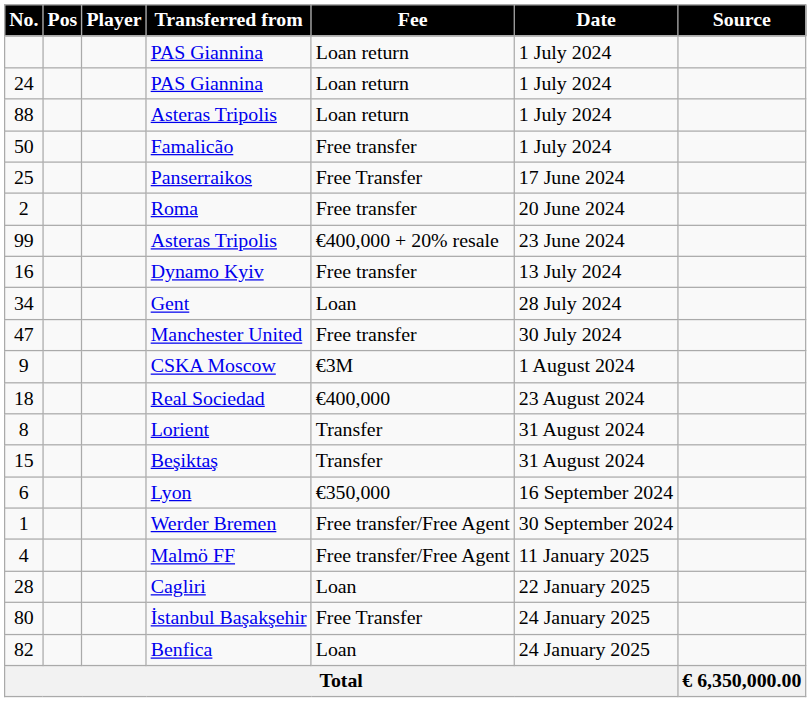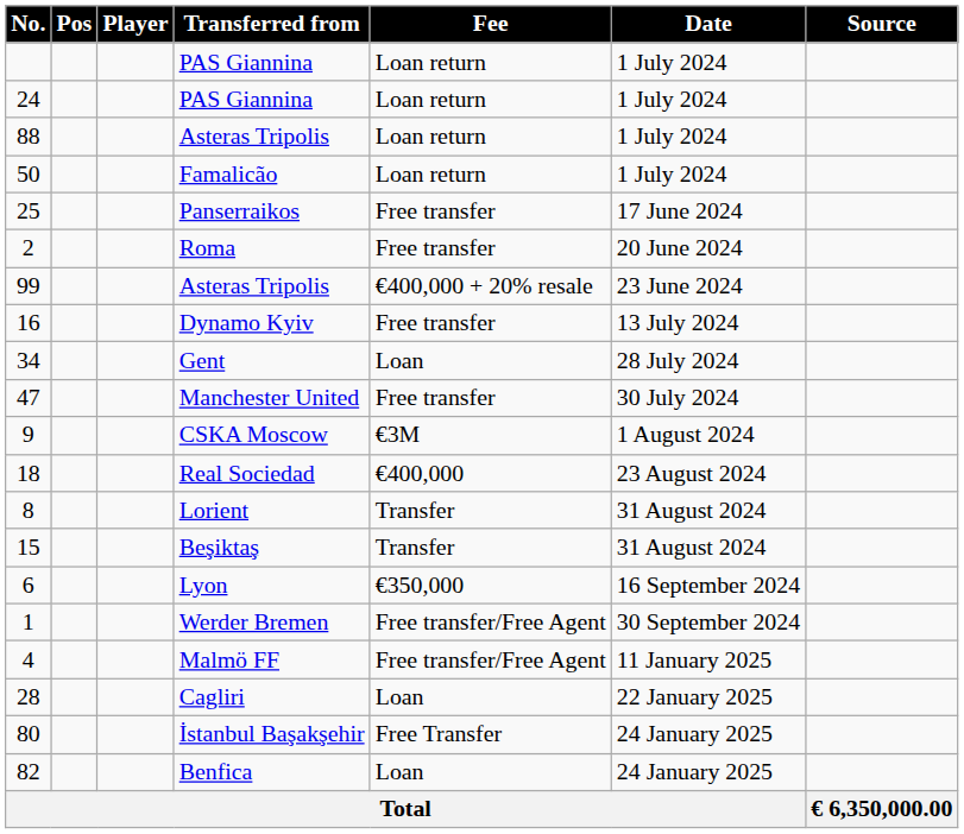Famalicão | Fee: Free transfer -> Loan return
Panserraikos | Fee: Free Transfer -> Free transfer
